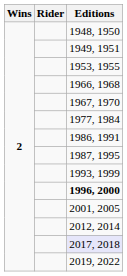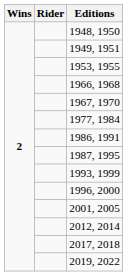1996, 2000 | Editions: bold -> normal
2017, 2018 | Editions: lavender background -> no background
